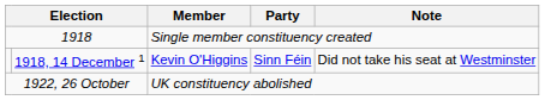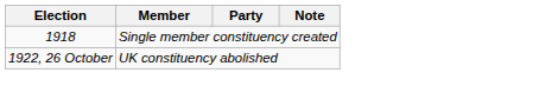- row: 1918, 14 December 1 | Kevin O'Higgins | Sinn Féin | Did not take his seat at Westminster
